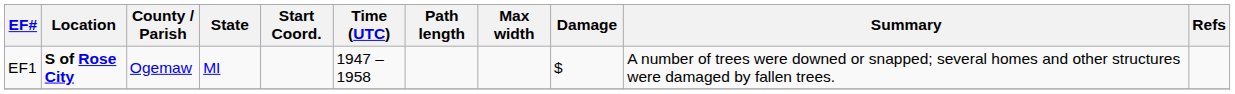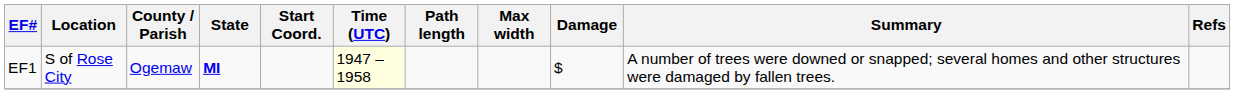EF1 | Location: bold -> normal
EF1 | State: normal -> bold
EF1 | Time (UTC): no background -> lightyellow background
